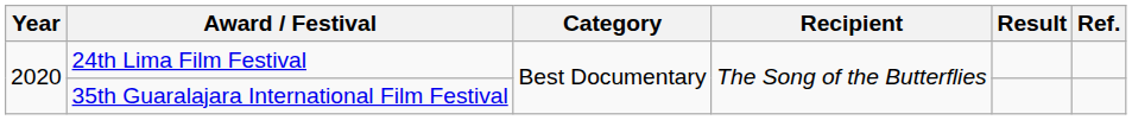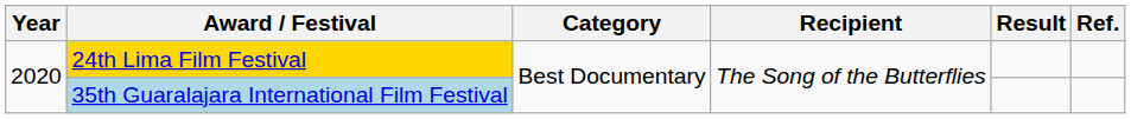24th Lima Film Festival | Award / Festival: no background -> gold background
35th Guaralajara International Film Festival | Award / Festival: no background -> lightblue background
